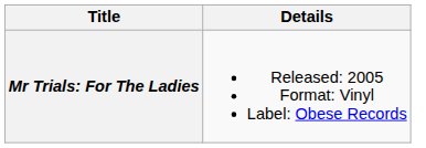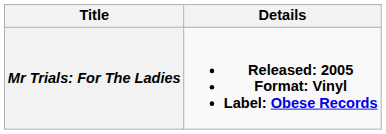Mr Trials: For The Ladies | Details: normal -> bold
